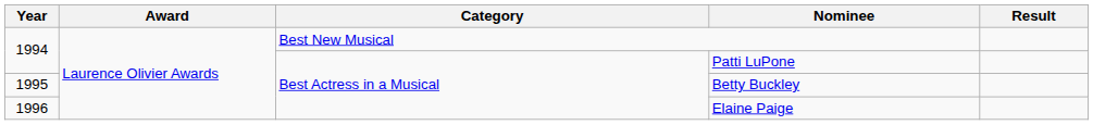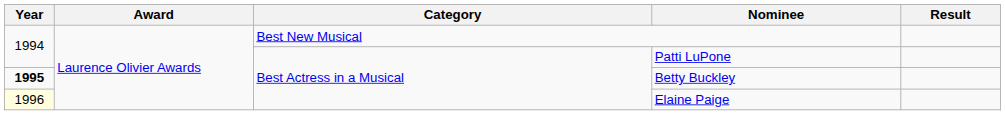Betty Buckley | Year: normal -> bold
Elaine Paige | Year: no background -> lightyellow background
